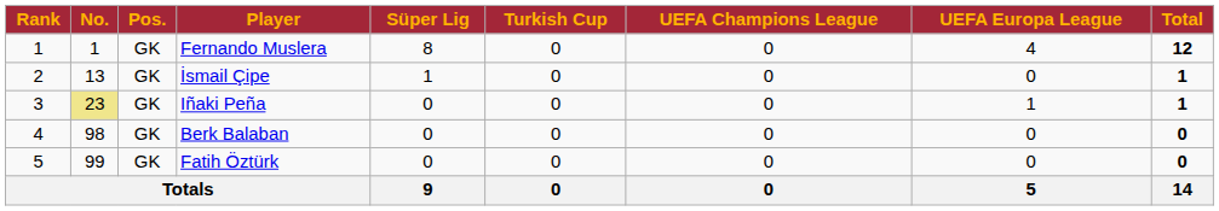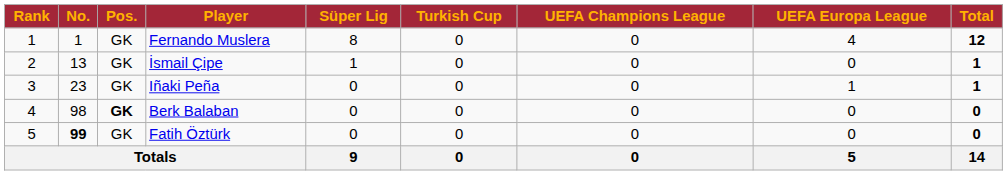Iñaki Peña | No.: khaki background -> no background
Berk Balaban | Pos.: normal -> bold
Fatih Öztürk | No.: normal -> bold
